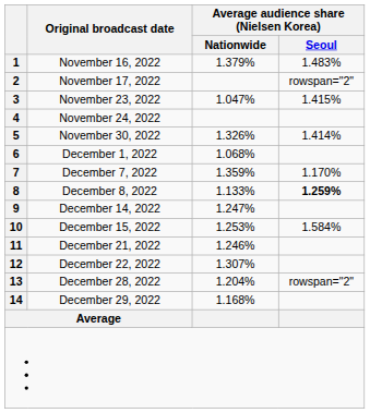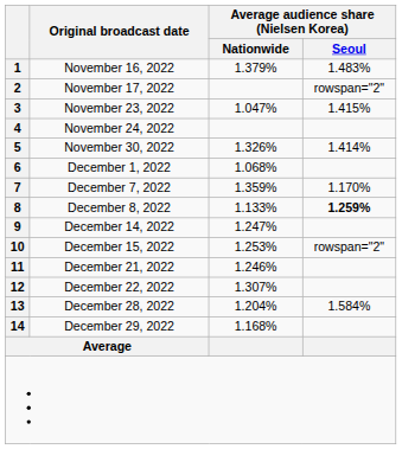10 | Average audience share (Nielsen Korea) / Seoul: 1.584% -> rowspan="2"
13 | Average audience share (Nielsen Korea) / Seoul: rowspan="2" -> 1.584%
